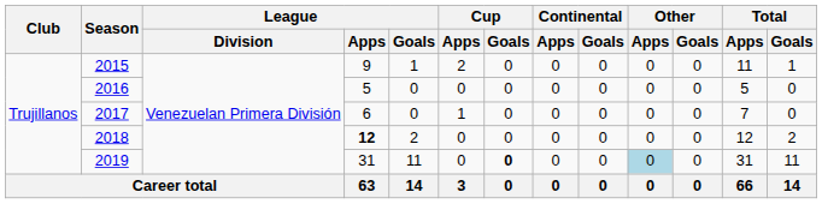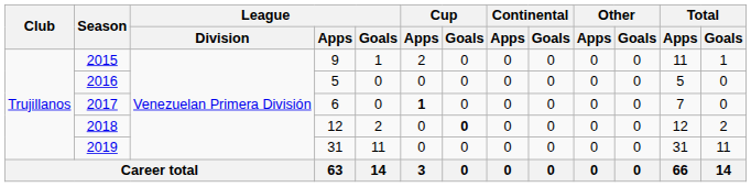2017 | Cup / Apps: normal -> bold
2018 | League / Apps: bold -> normal
2018 | Cup / Goals: normal -> bold
2019 | Cup / Goals: bold -> normal
2019 | Other / Apps: lightblue background -> no background
